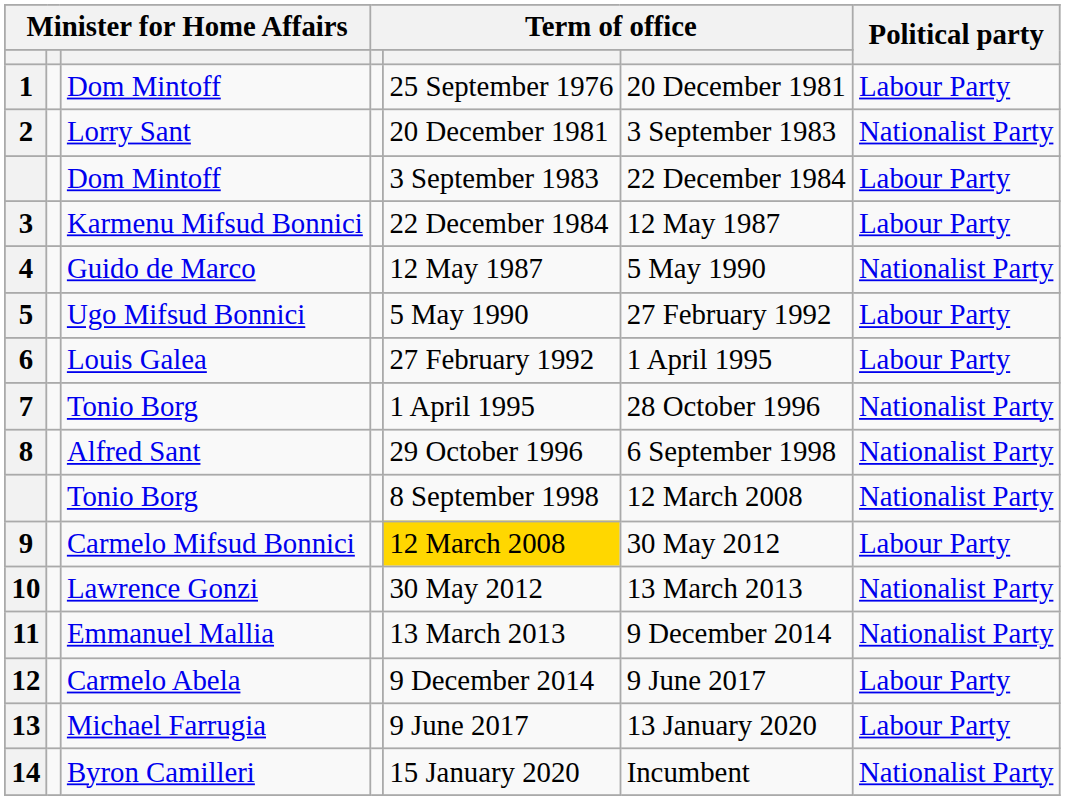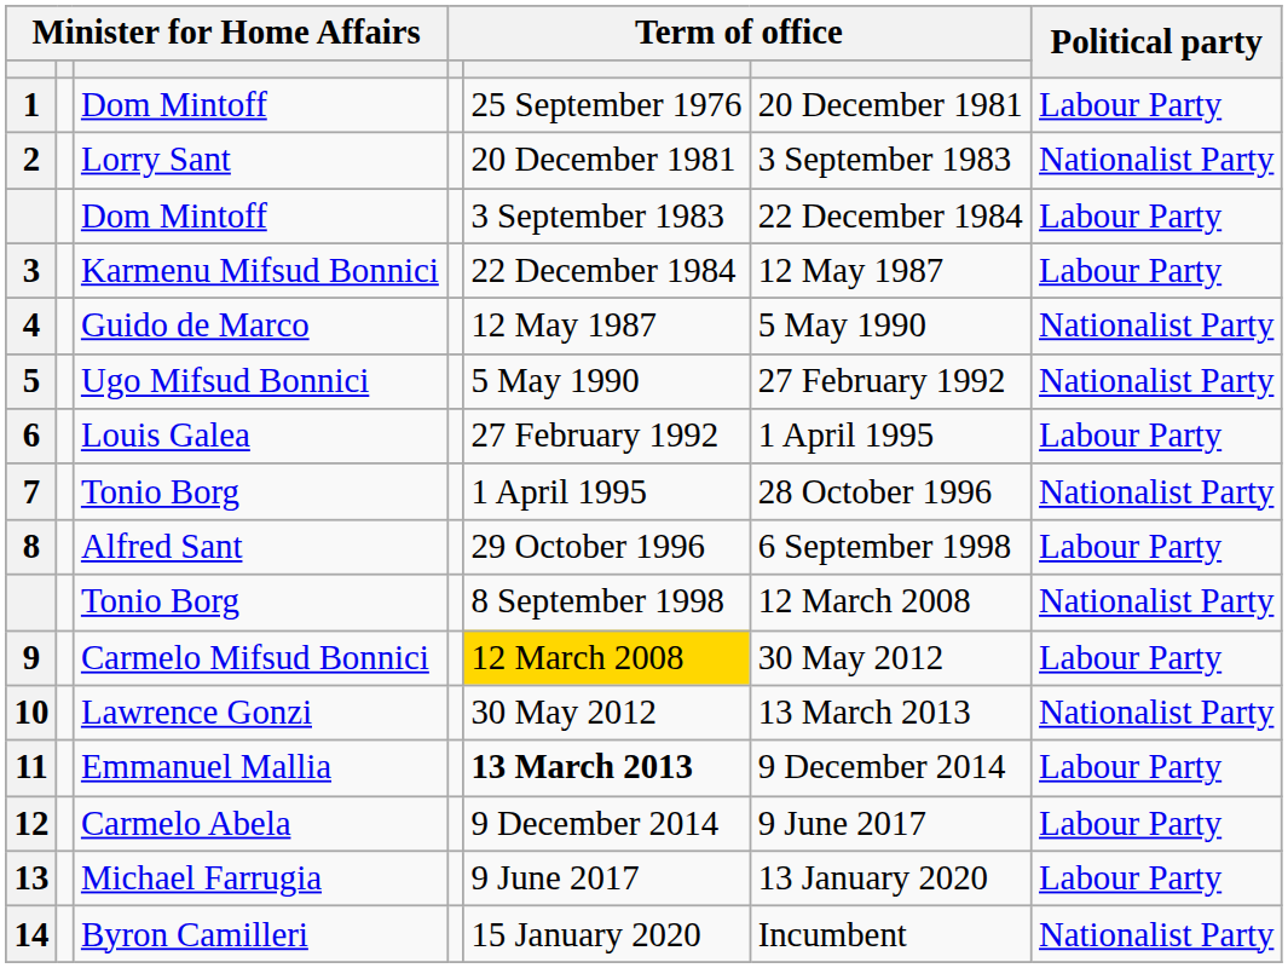5 | Political party: Labour Party -> Nationalist Party
8 | Political party: Nationalist Party -> Labour Party
11 | column 5: normal -> bold
11 | Political party: Nationalist Party -> Labour Party
